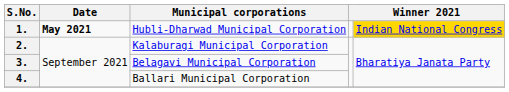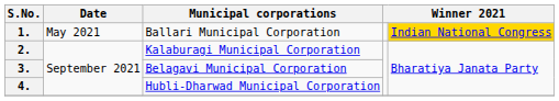1. | Date: bold -> normal
1. | Municipal corporations: Hubli-Dharwad Municipal Corporation -> Ballari Municipal Corporation
4. | Municipal corporations: Ballari Municipal Corporation -> Hubli-Dharwad Municipal Corporation
